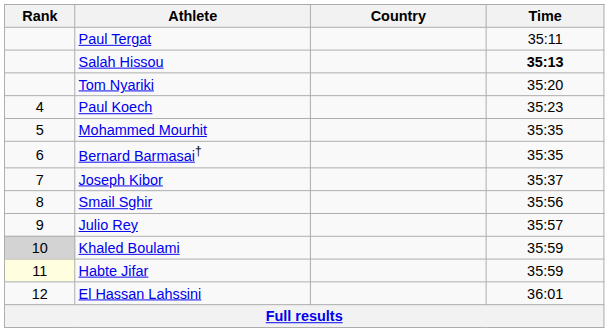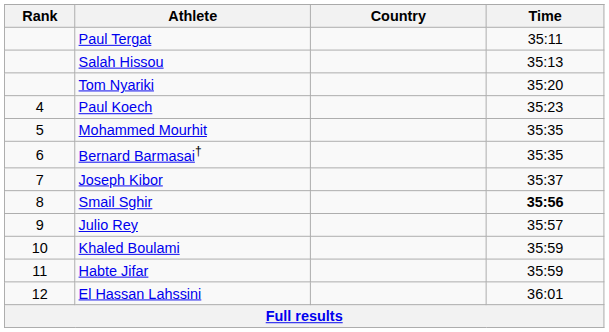Salah Hissou | Time: bold -> normal
Smail Sghir | Time: normal -> bold
Khaled Boulami | Rank: lightgrey background -> no background
Habte Jifar | Rank: lightyellow background -> no background
